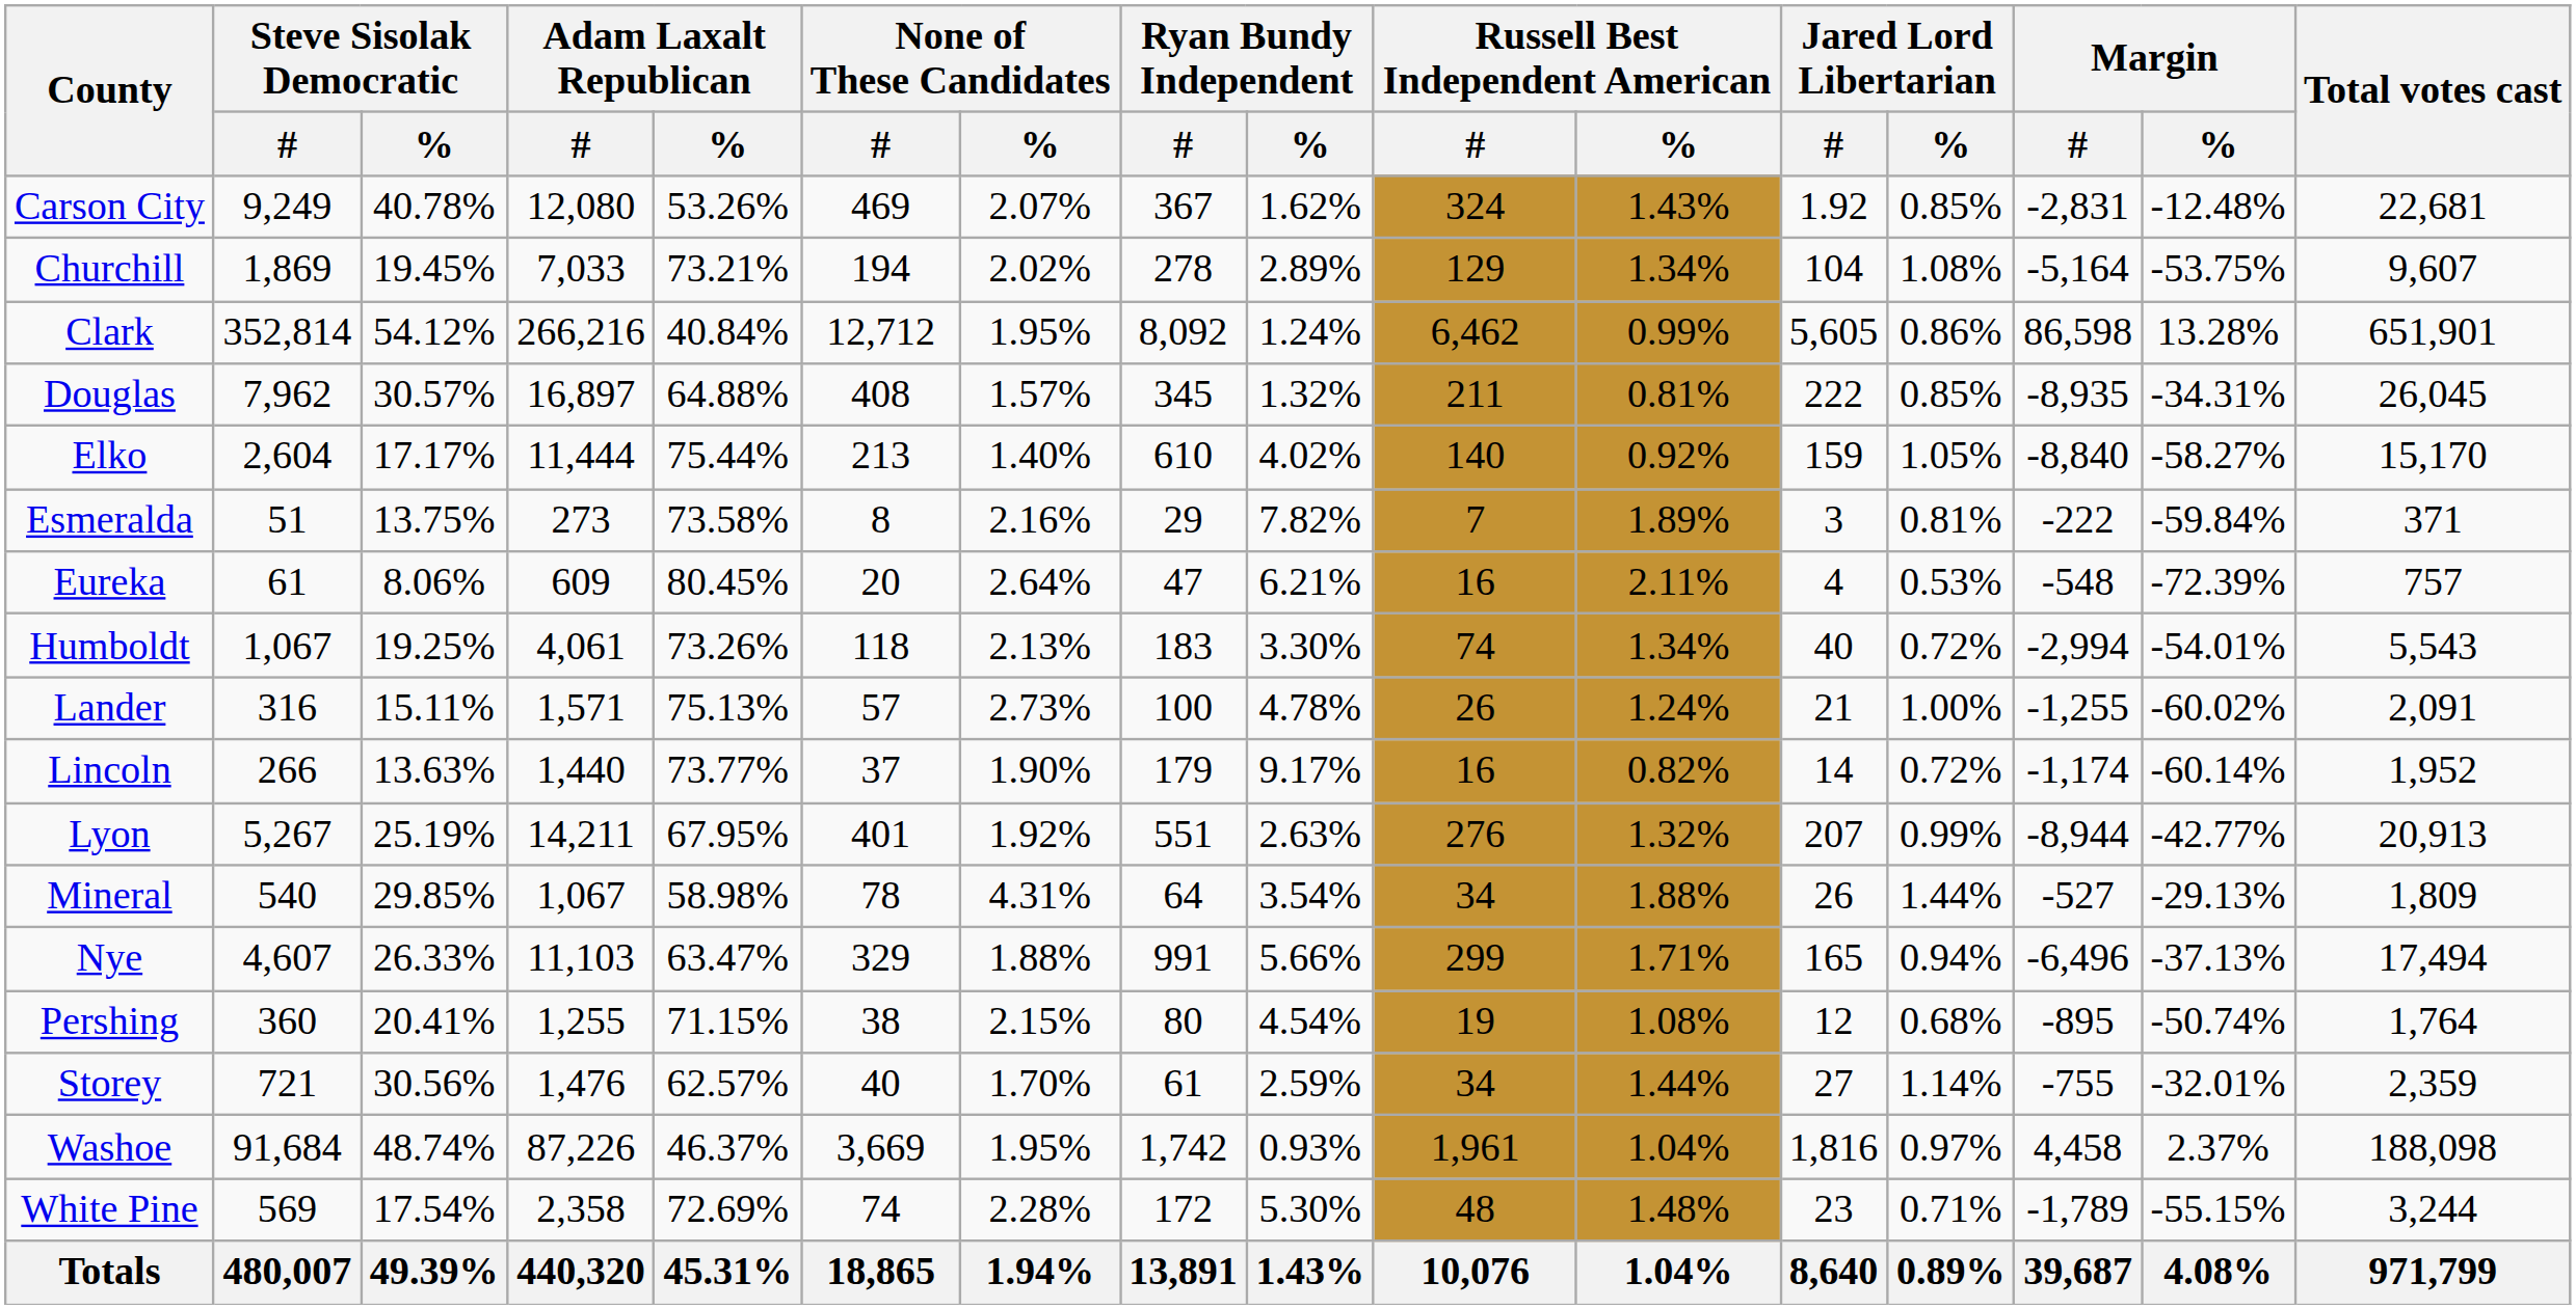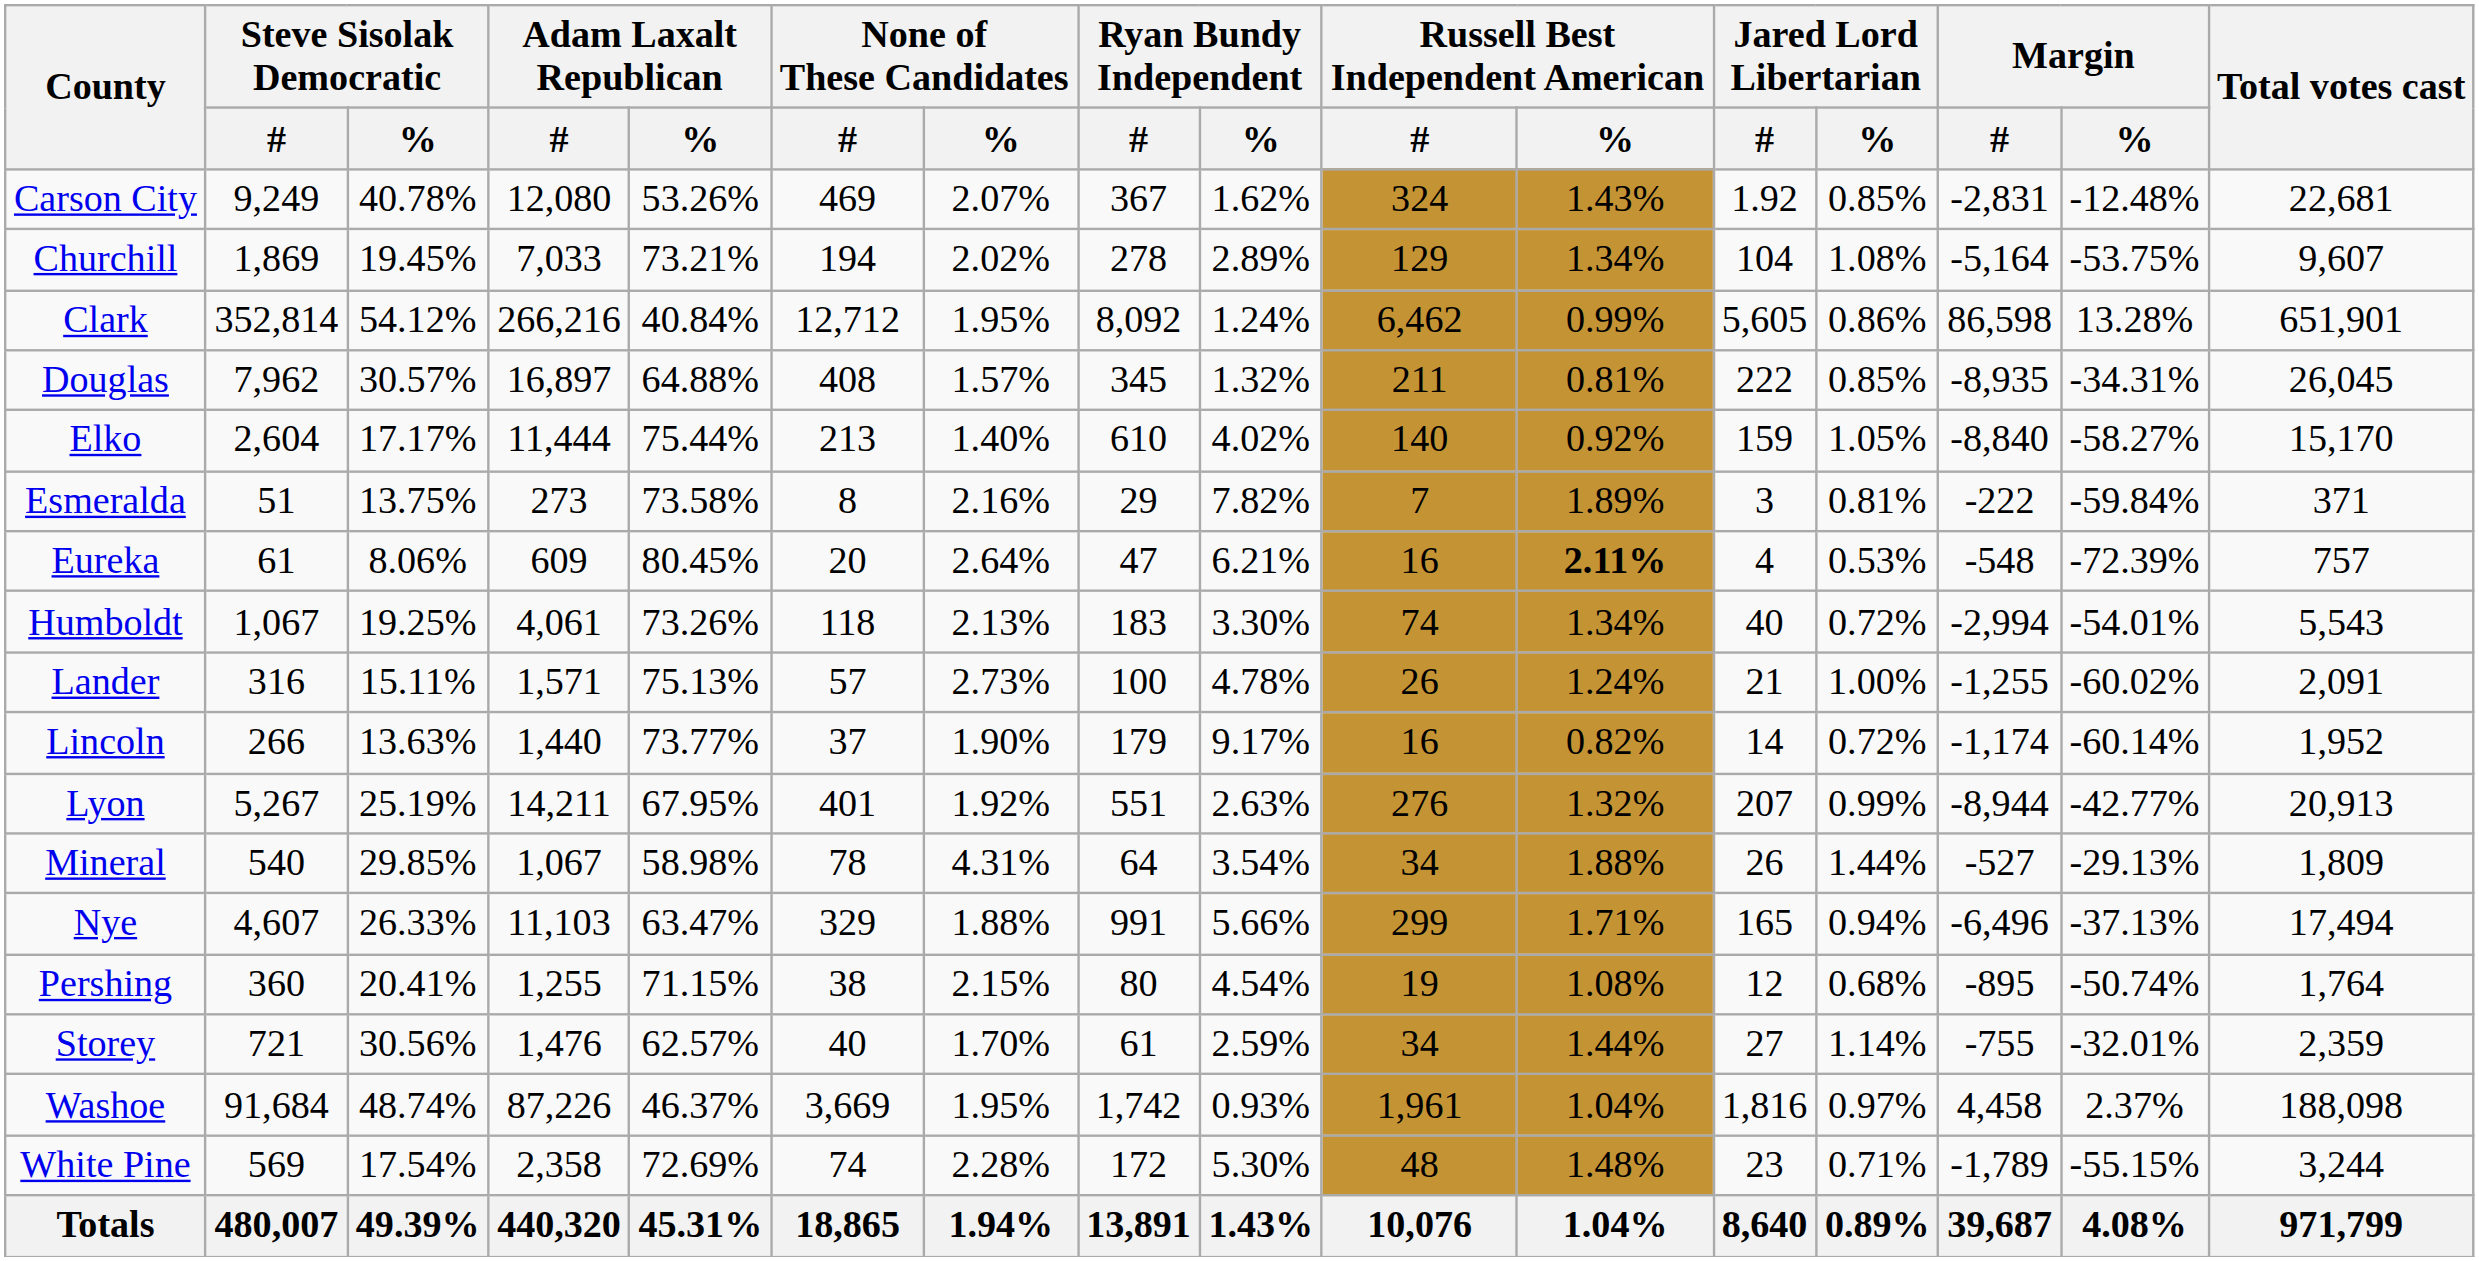Eureka | Russell Best Independent American / %: normal -> bold
